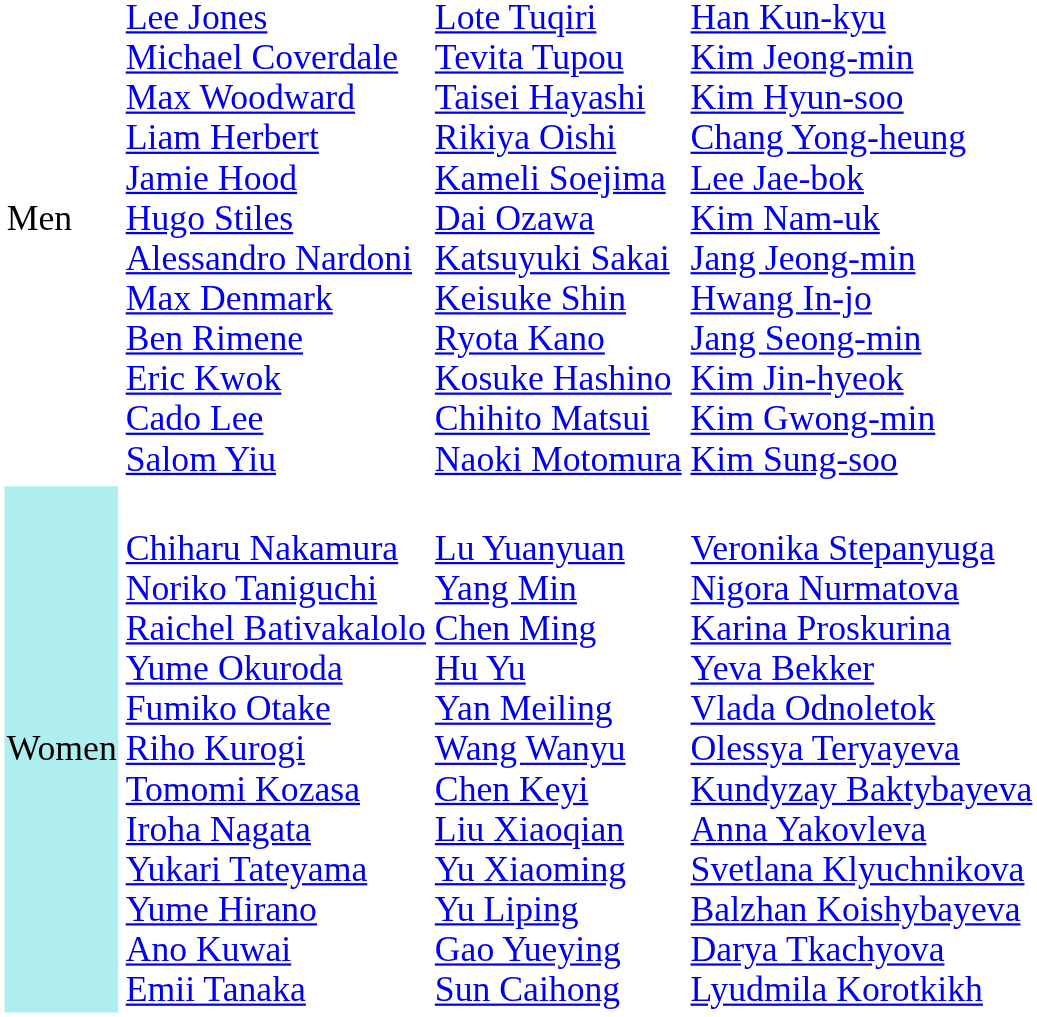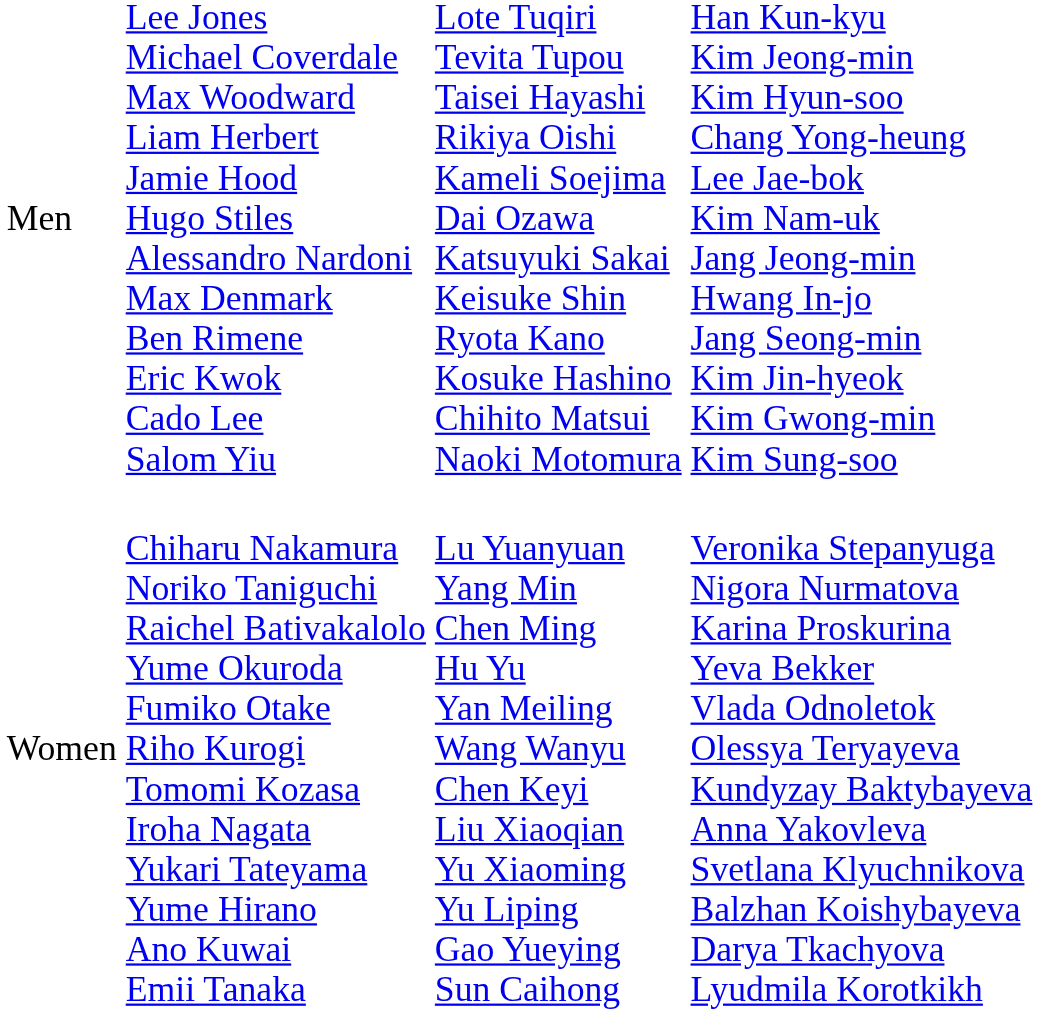Women | column 1: paleturquoise background -> no background
